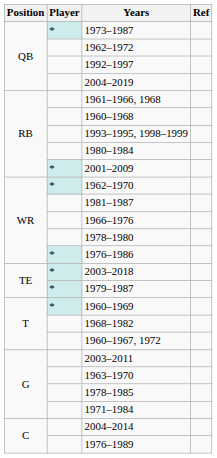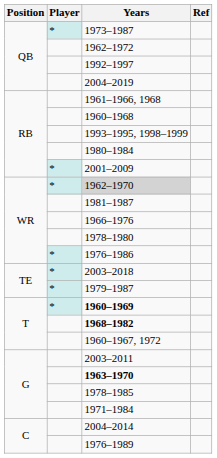1962–1970 | Years: no background -> lightgrey background
1960–1969 | Years: normal -> bold
1968–1982 | Years: normal -> bold
1963–1970 | Years: normal -> bold
